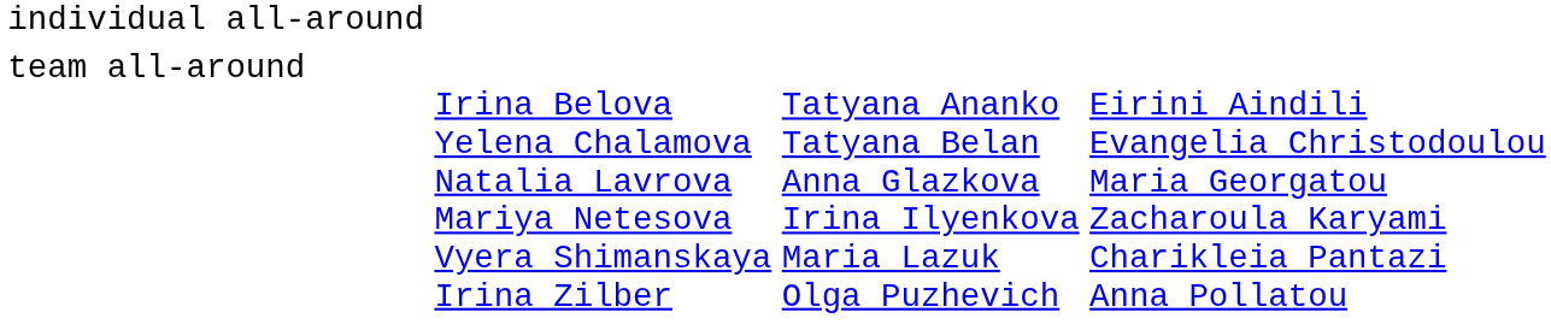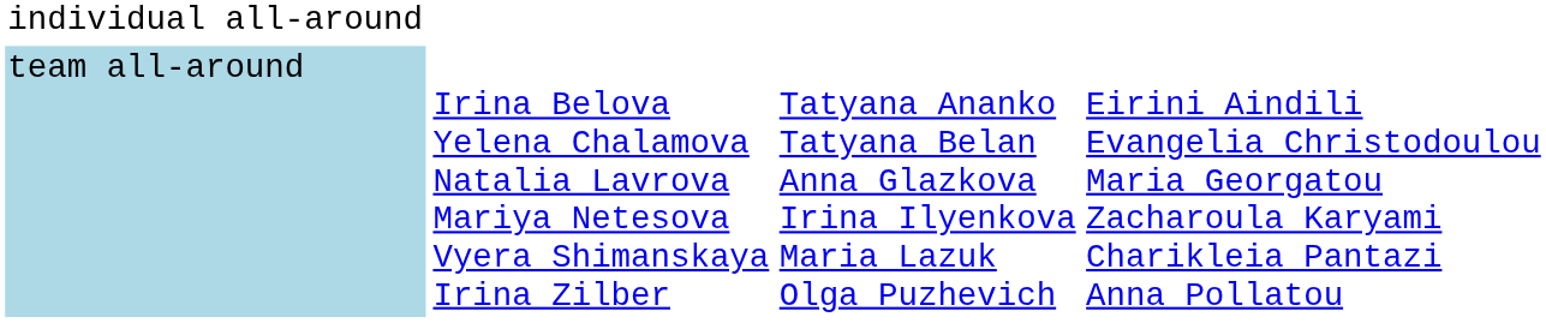row 2 | column 1: no background -> lightblue background
